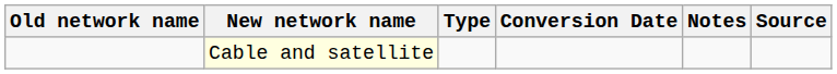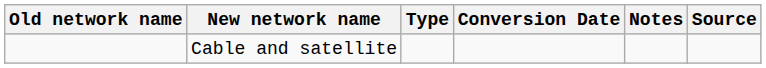Cable and satellite | New network name: lightyellow background -> no background
